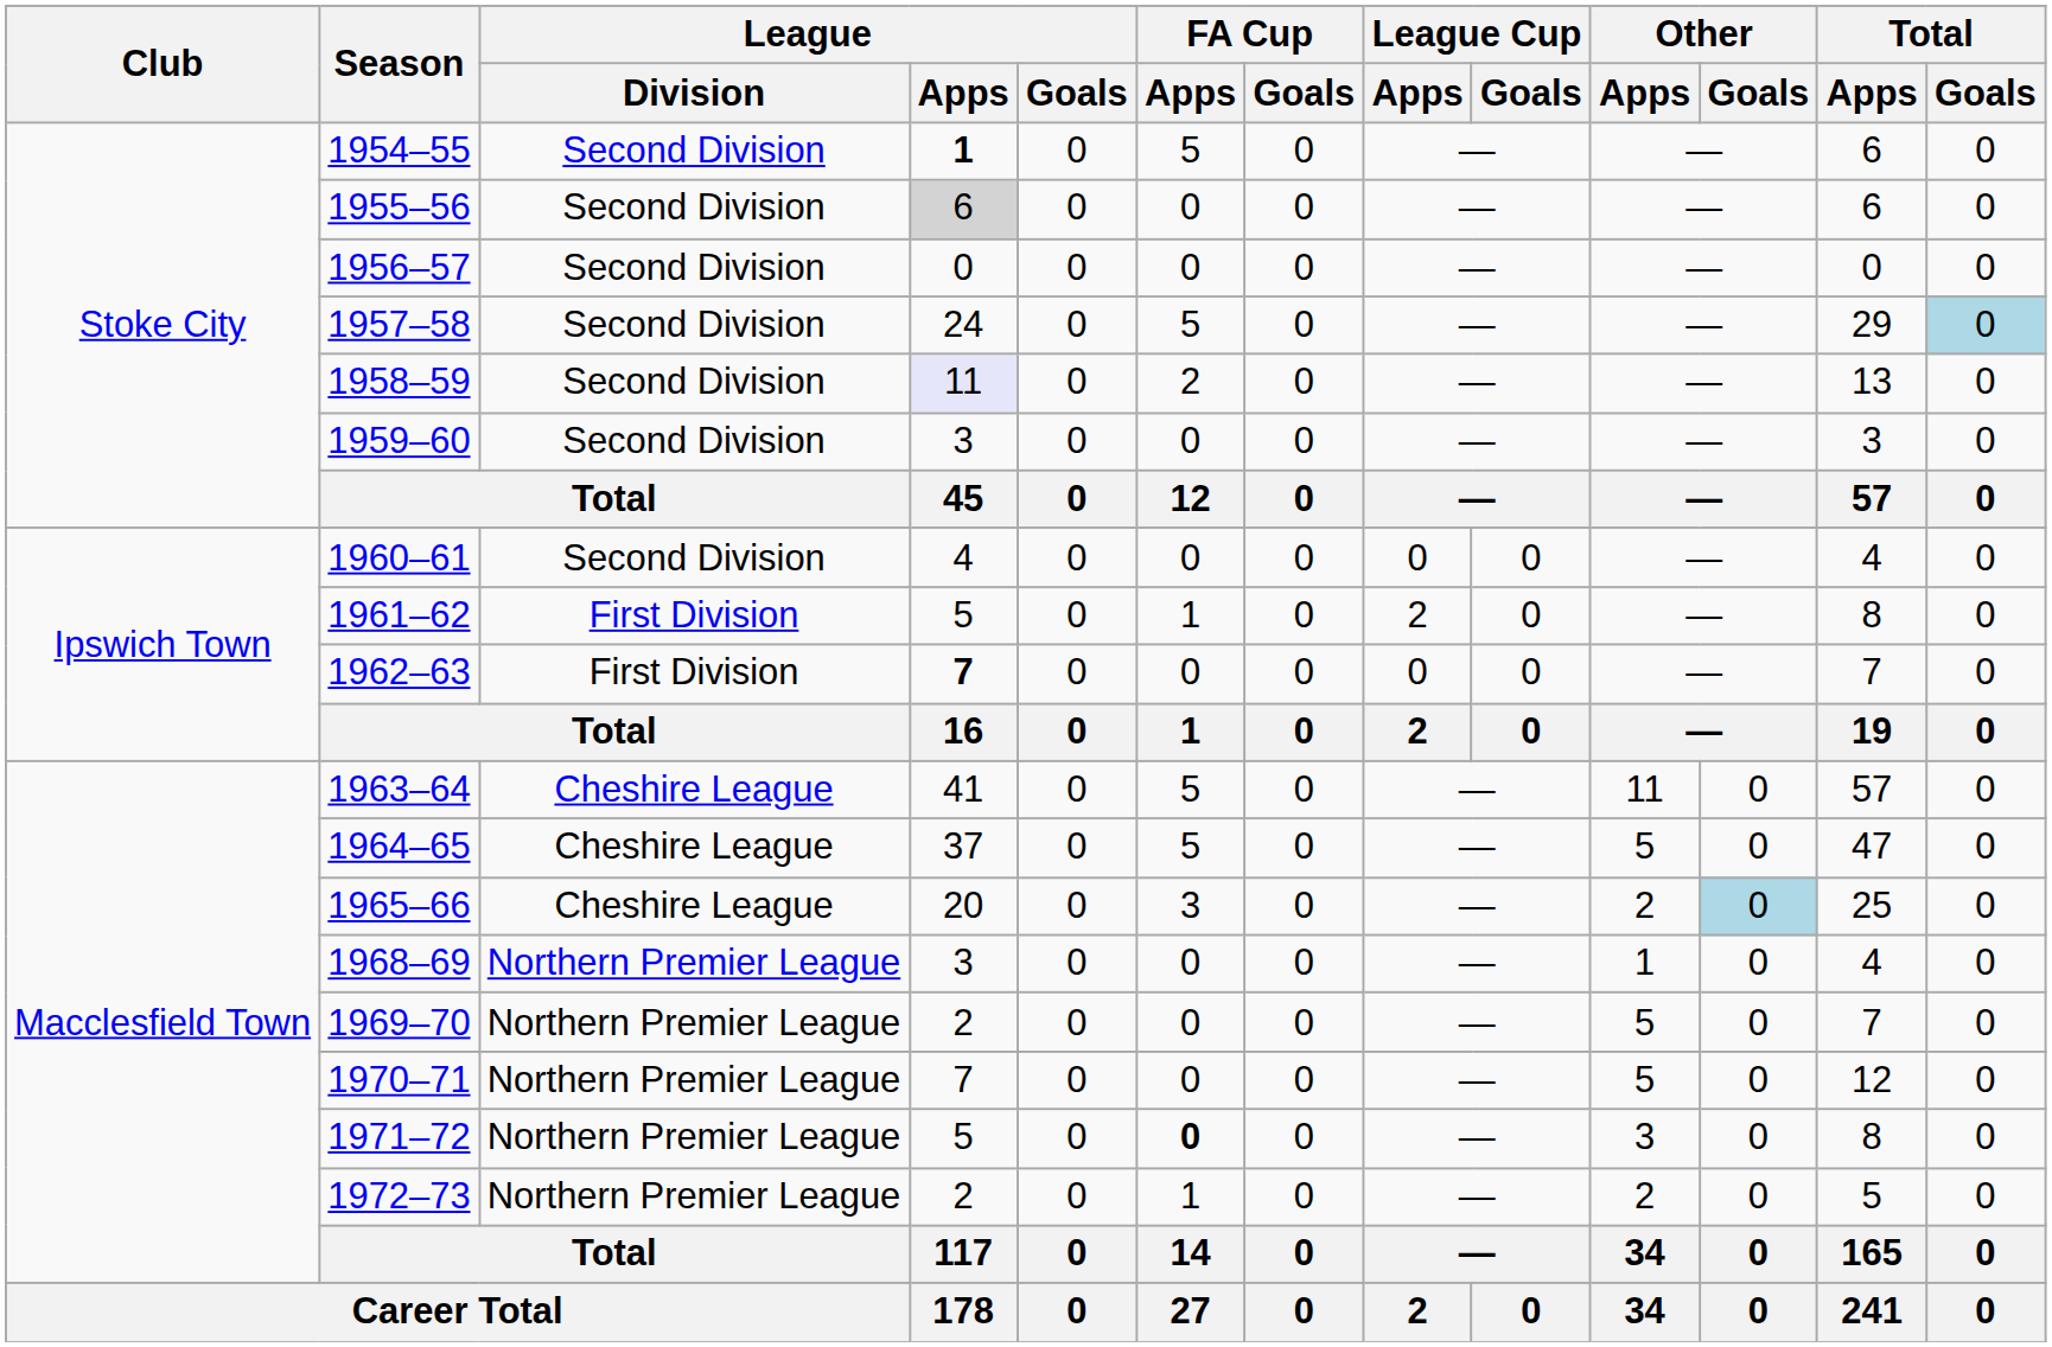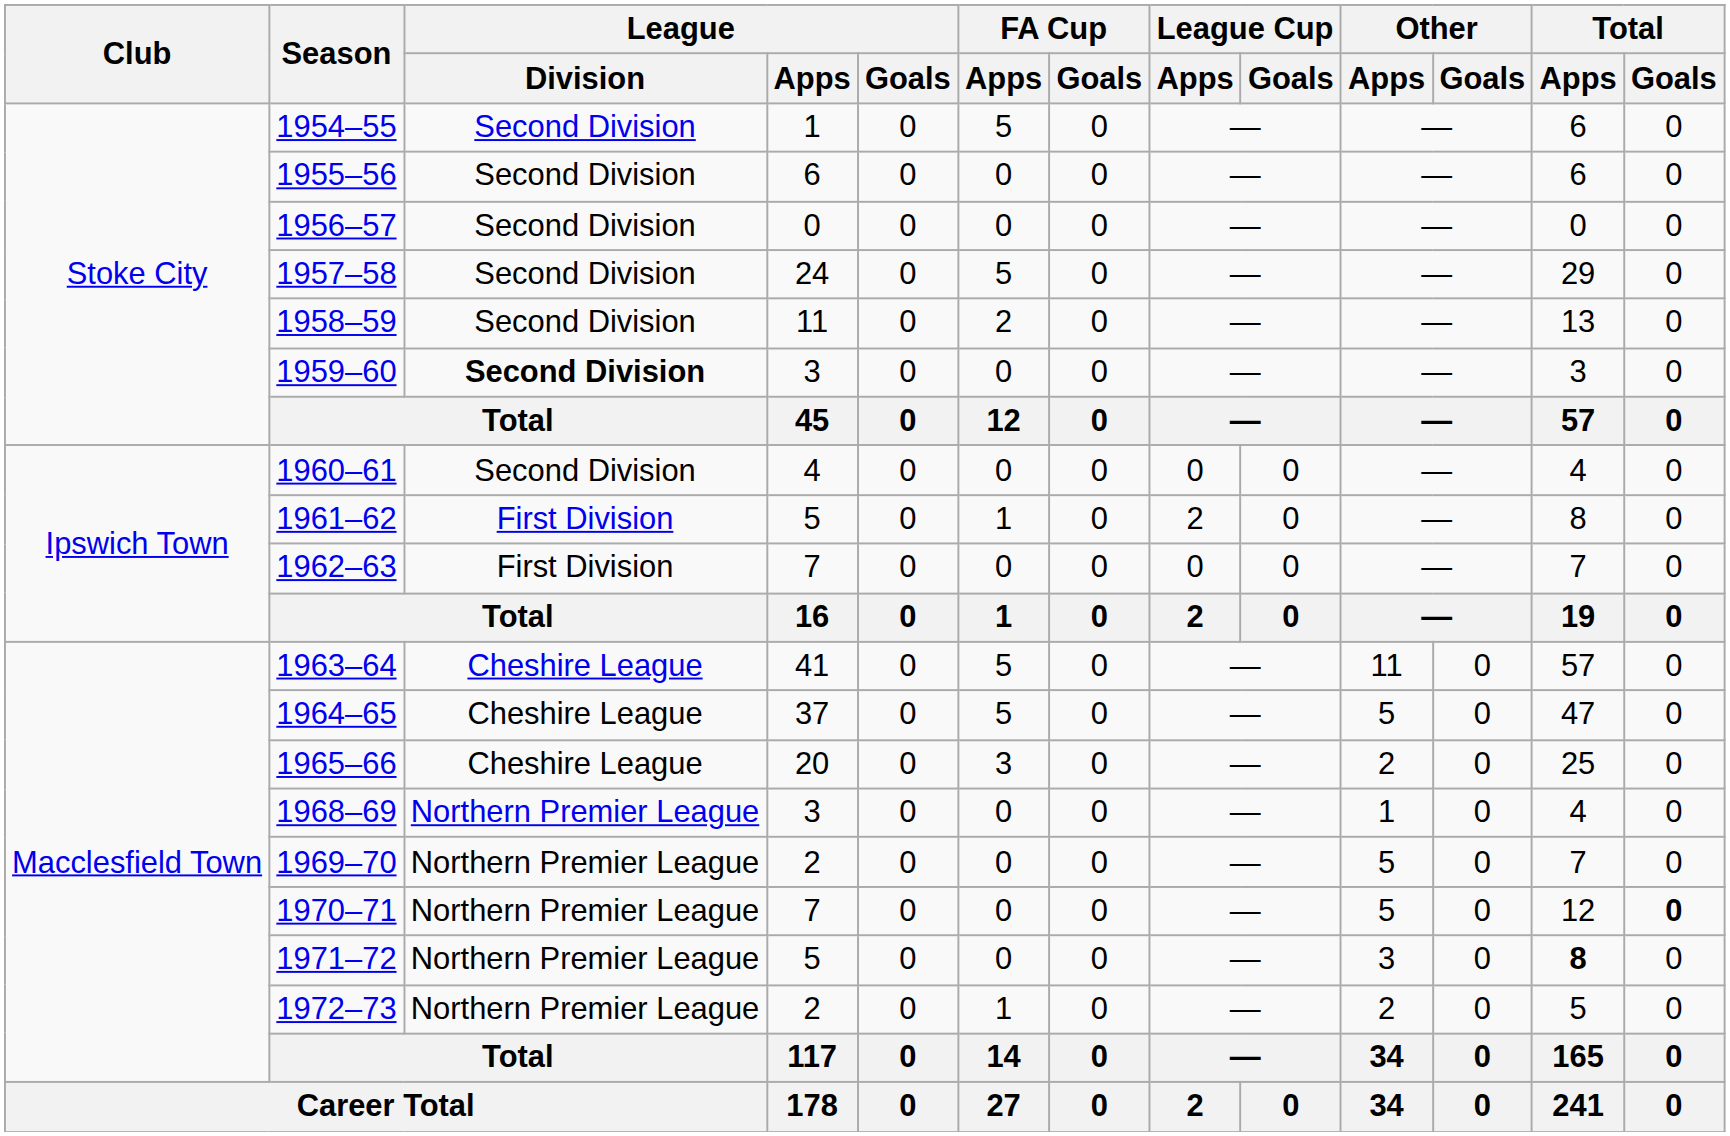1954–55 | League / Apps: bold -> normal
1955–56 | League / Apps: lightgrey background -> no background
1957–58 | Total / Goals: lightblue background -> no background
1958–59 | League / Apps: lavender background -> no background
1959–60 | League / Division: normal -> bold
1962–63 | League / Apps: bold -> normal
1965–66 | Other / Goals: lightblue background -> no background
1970–71 | Total / Goals: normal -> bold
1971–72 | FA Cup / Apps: bold -> normal
1971–72 | Total / Apps: normal -> bold
